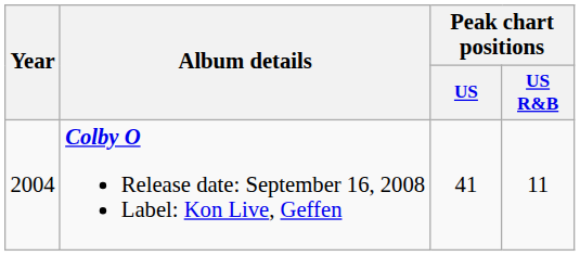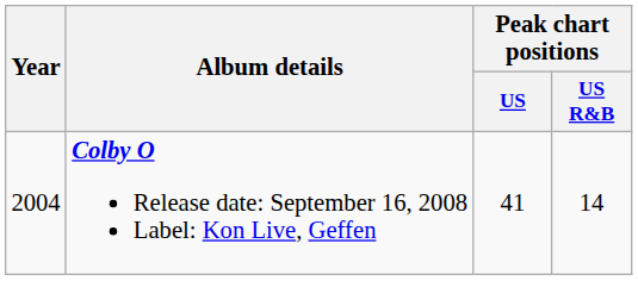row 3 | Peak chart positions / US R&B: 11 -> 14
